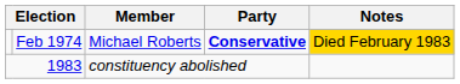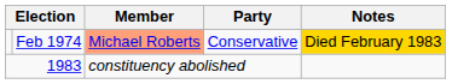Feb 1974 | Member: no background -> lightsalmon background
Feb 1974 | Party: bold -> normal
